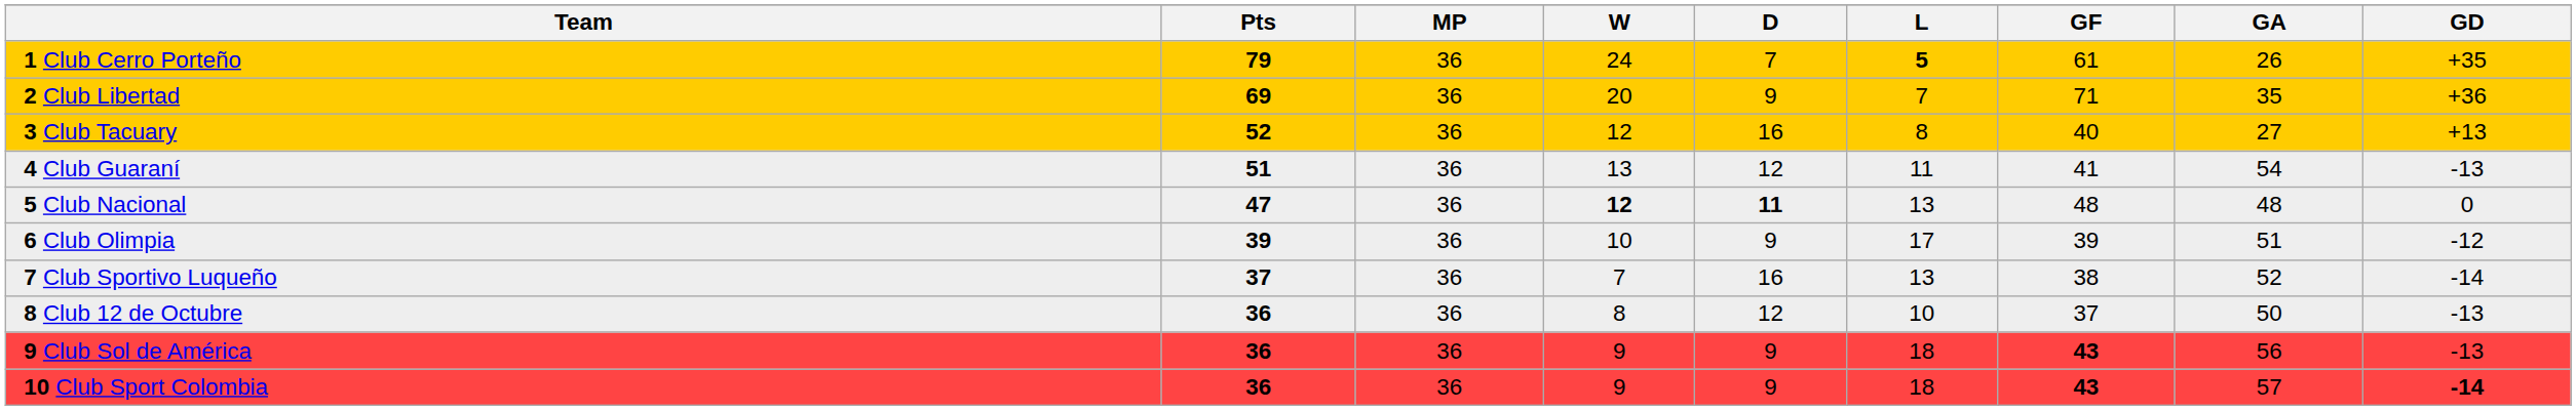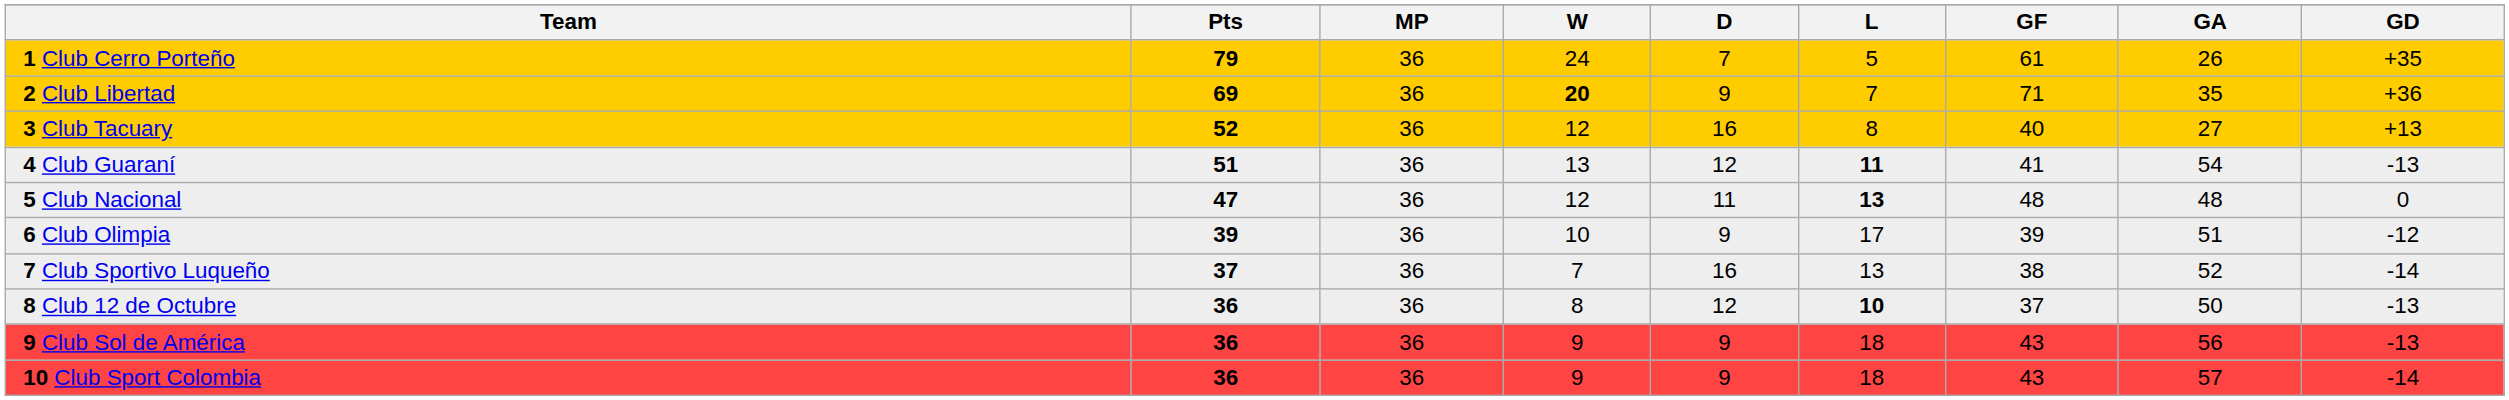1 Club Cerro Porteño | L: bold -> normal
2 Club Libertad | W: normal -> bold
4 Club Guaraní | L: normal -> bold
5 Club Nacional | W: bold -> normal
5 Club Nacional | D: bold -> normal
5 Club Nacional | L: normal -> bold
8 Club 12 de Octubre | L: normal -> bold
9 Club Sol de América | GF: bold -> normal
10 Club Sport Colombia | GF: bold -> normal
10 Club Sport Colombia | GD: bold -> normal
